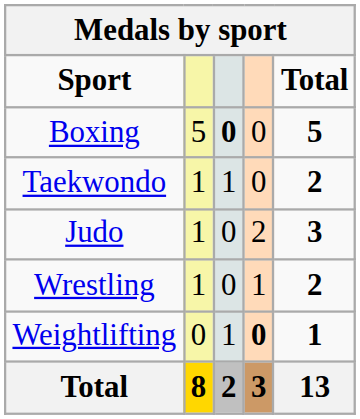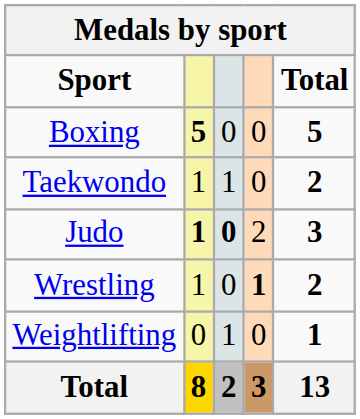Boxing | column 2: normal -> bold
Boxing | column 3: bold -> normal
Judo | column 2: normal -> bold
Judo | column 3: normal -> bold
Wrestling | column 4: normal -> bold
Weightlifting | column 4: bold -> normal
